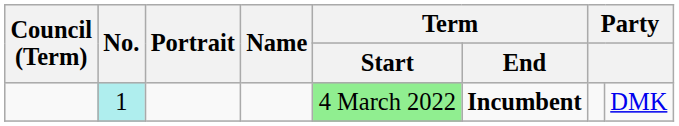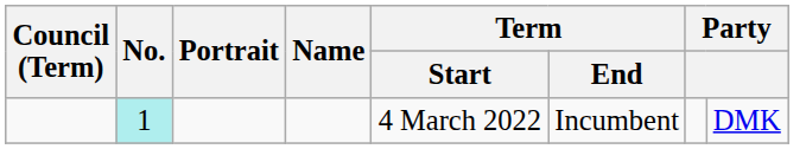row 3 | Term / Start: lightgreen background -> no background
row 3 | Term / End: bold -> normal
